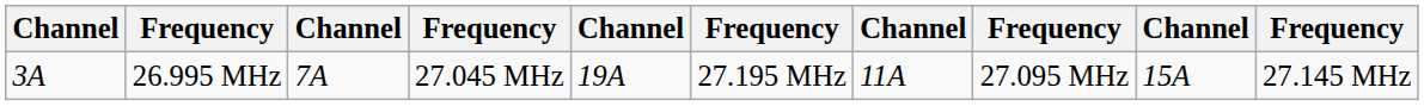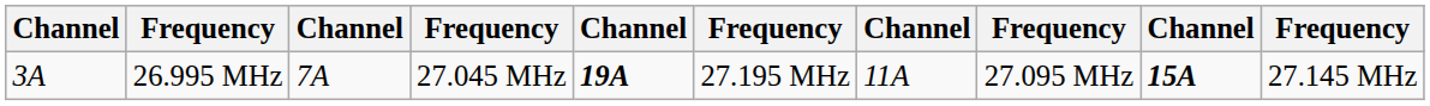26.995 MHz | column 5: normal -> bold
26.995 MHz | column 9: normal -> bold
